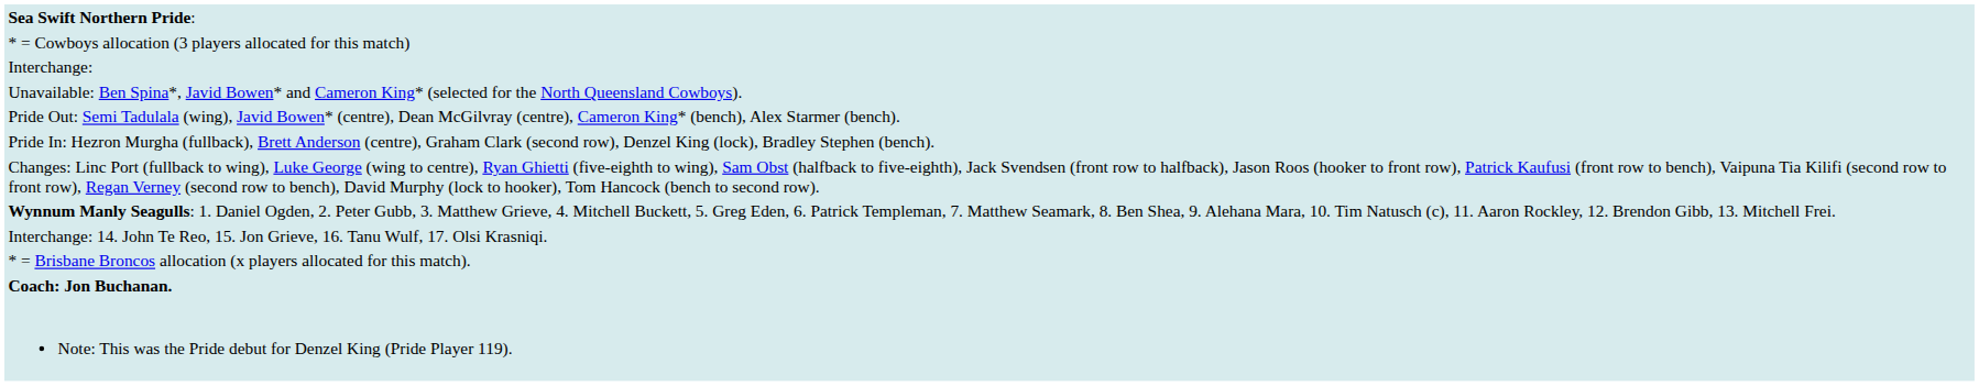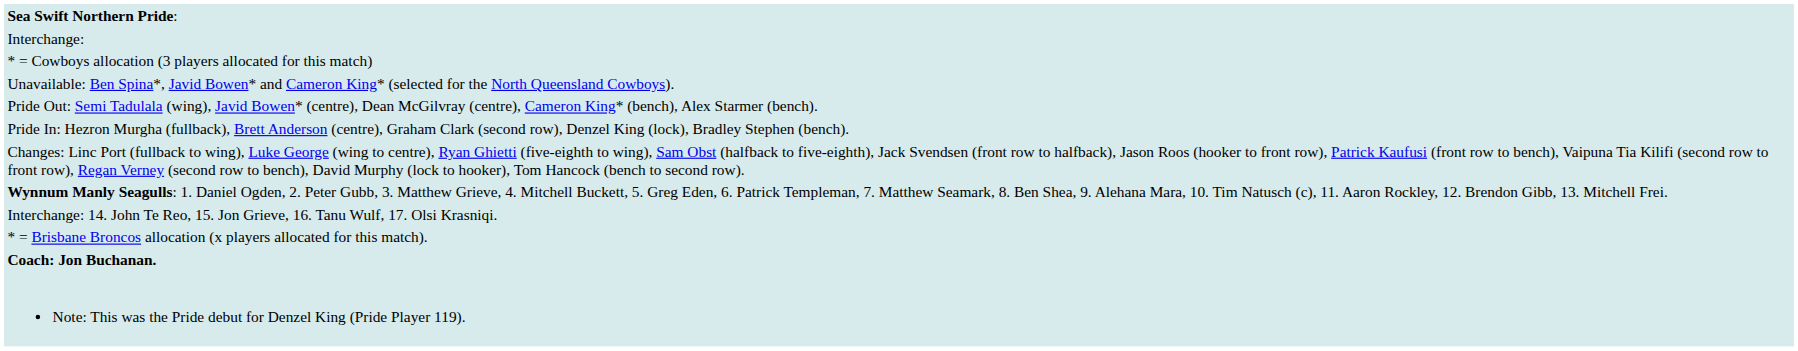row 2 | column 1: * = Cowboys allocation (3 players allocated for this match) -> Interchange:
row 3 | column 1: Interchange: -> * = Cowboys allocation (3 players allocated for this match)
